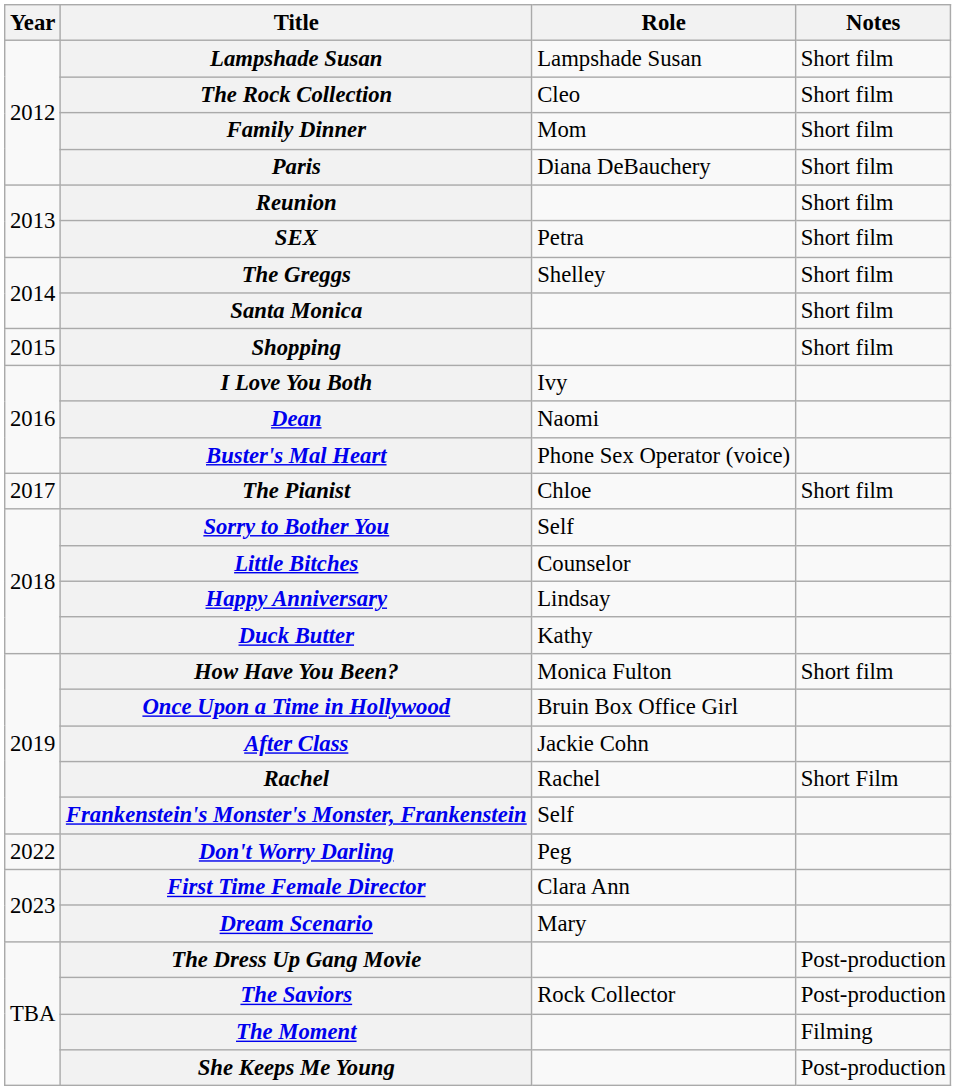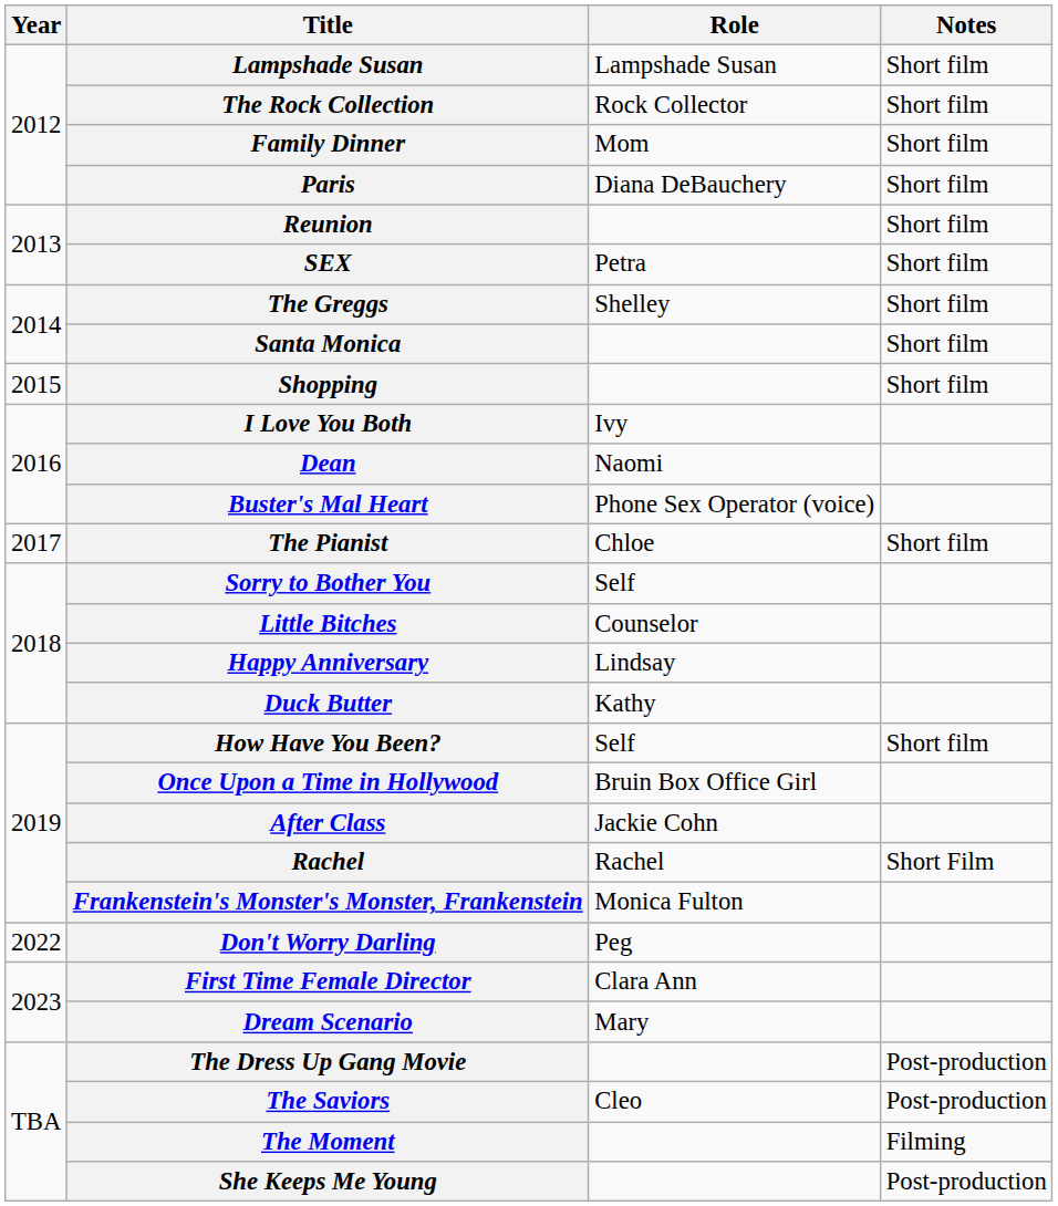The Rock Collection | Role: Cleo -> Rock Collector
How Have You Been? | Role: Monica Fulton -> Self
Frankenstein's Monster's Monster, Frankenstein | Role: Self -> Monica Fulton
The Saviors | Role: Rock Collector -> Cleo
